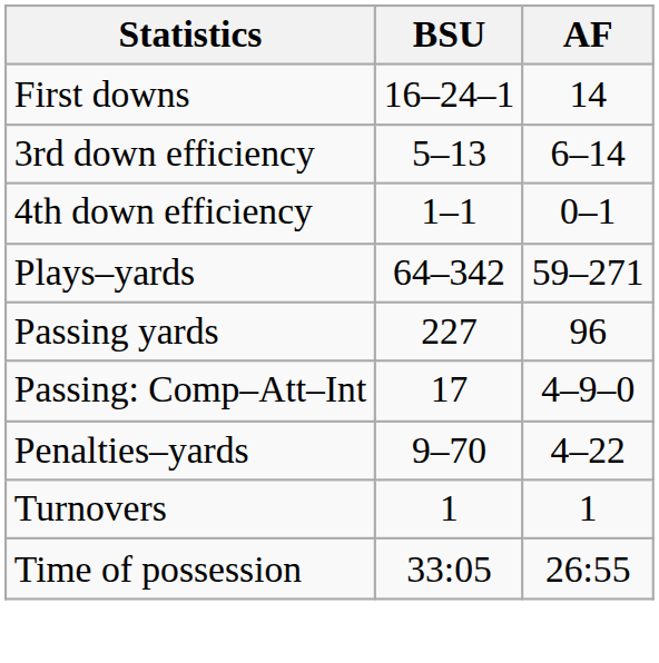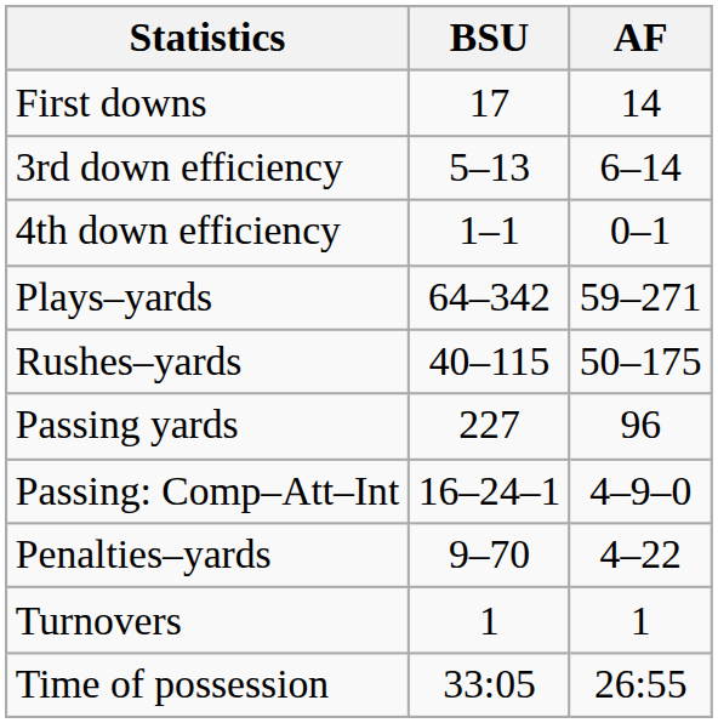First downs | BSU: 16–24–1 -> 17
+ row: Rushes–yards | 40–115 | 50–175
Passing: Comp–Att–Int | BSU: 17 -> 16–24–1
